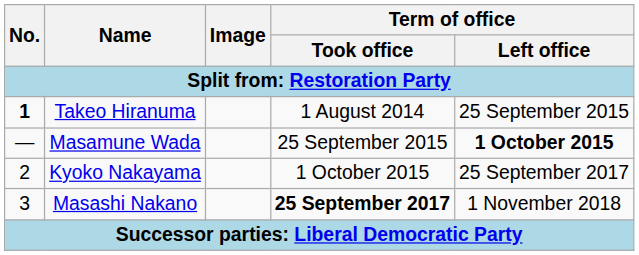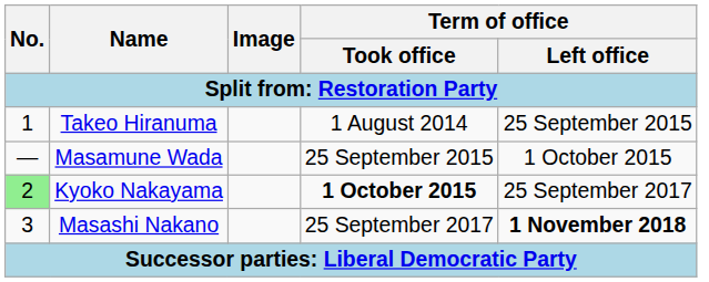Takeo Hiranuma | No.: bold -> normal
Masamune Wada | Term of office / Left office: bold -> normal
Kyoko Nakayama | No.: no background -> lightgreen background
Kyoko Nakayama | Term of office / Took office: normal -> bold
Masashi Nakano | Term of office / Took office: bold -> normal
Masashi Nakano | Term of office / Left office: normal -> bold
